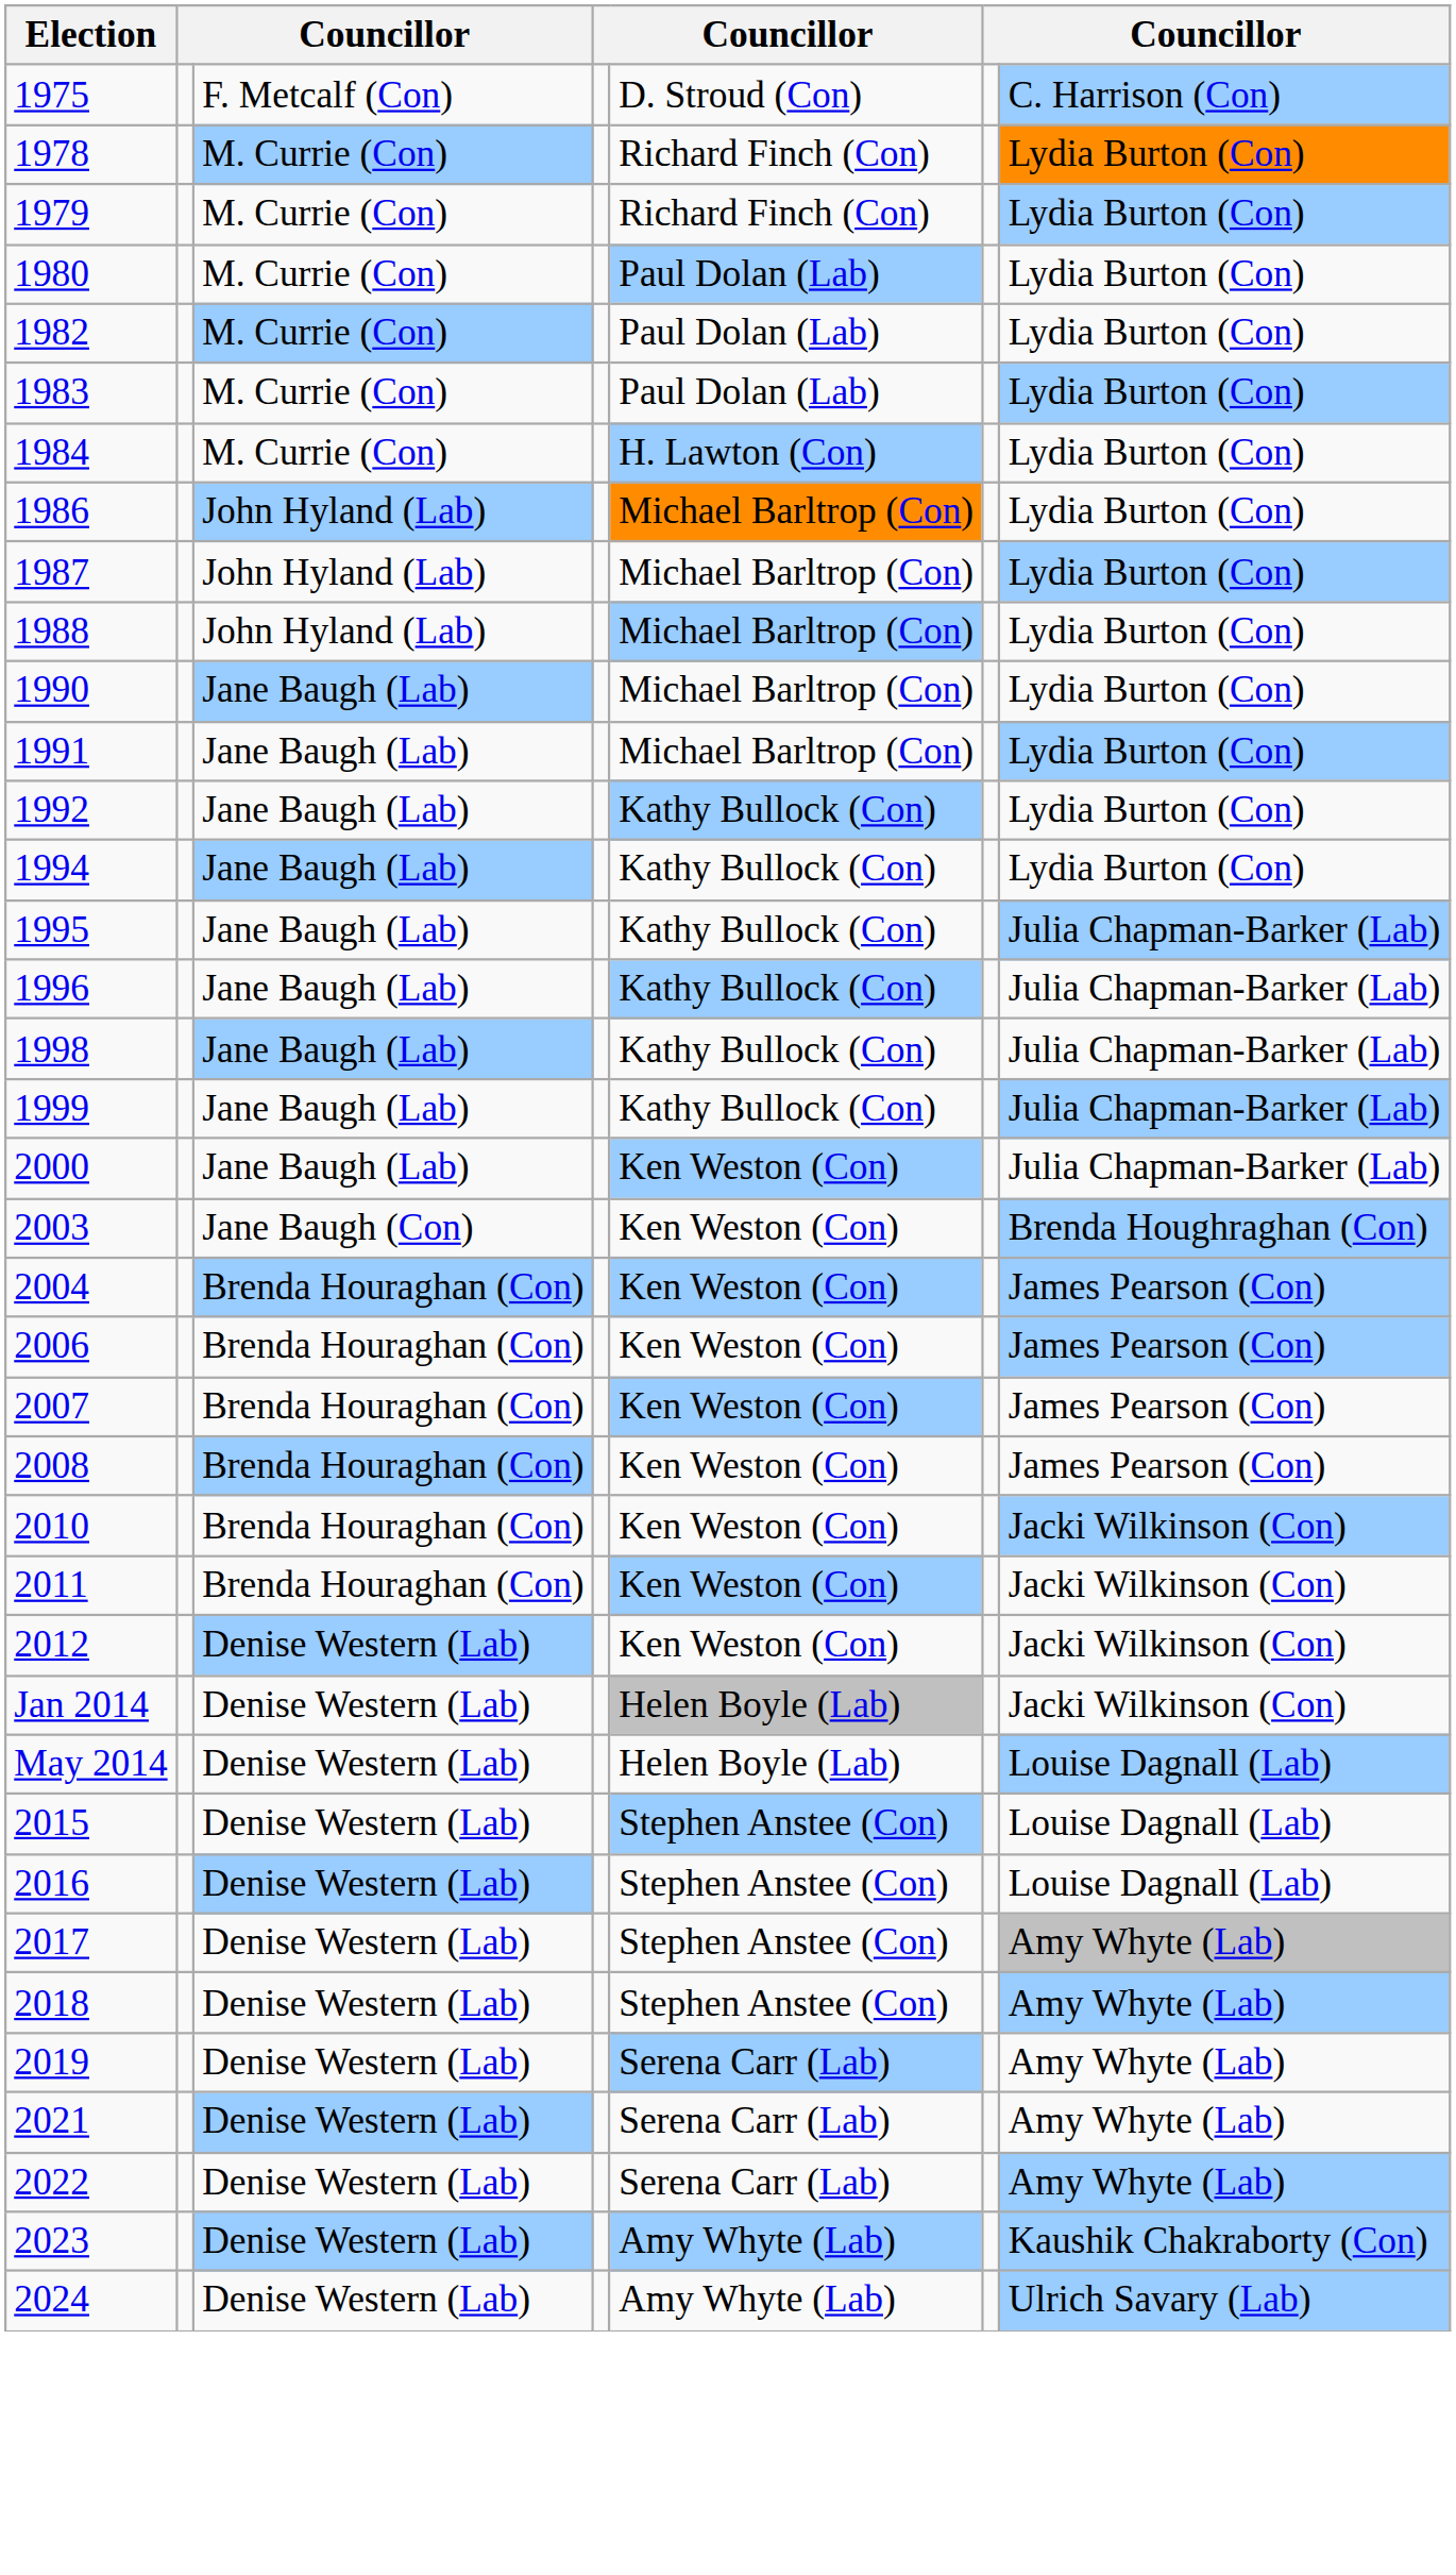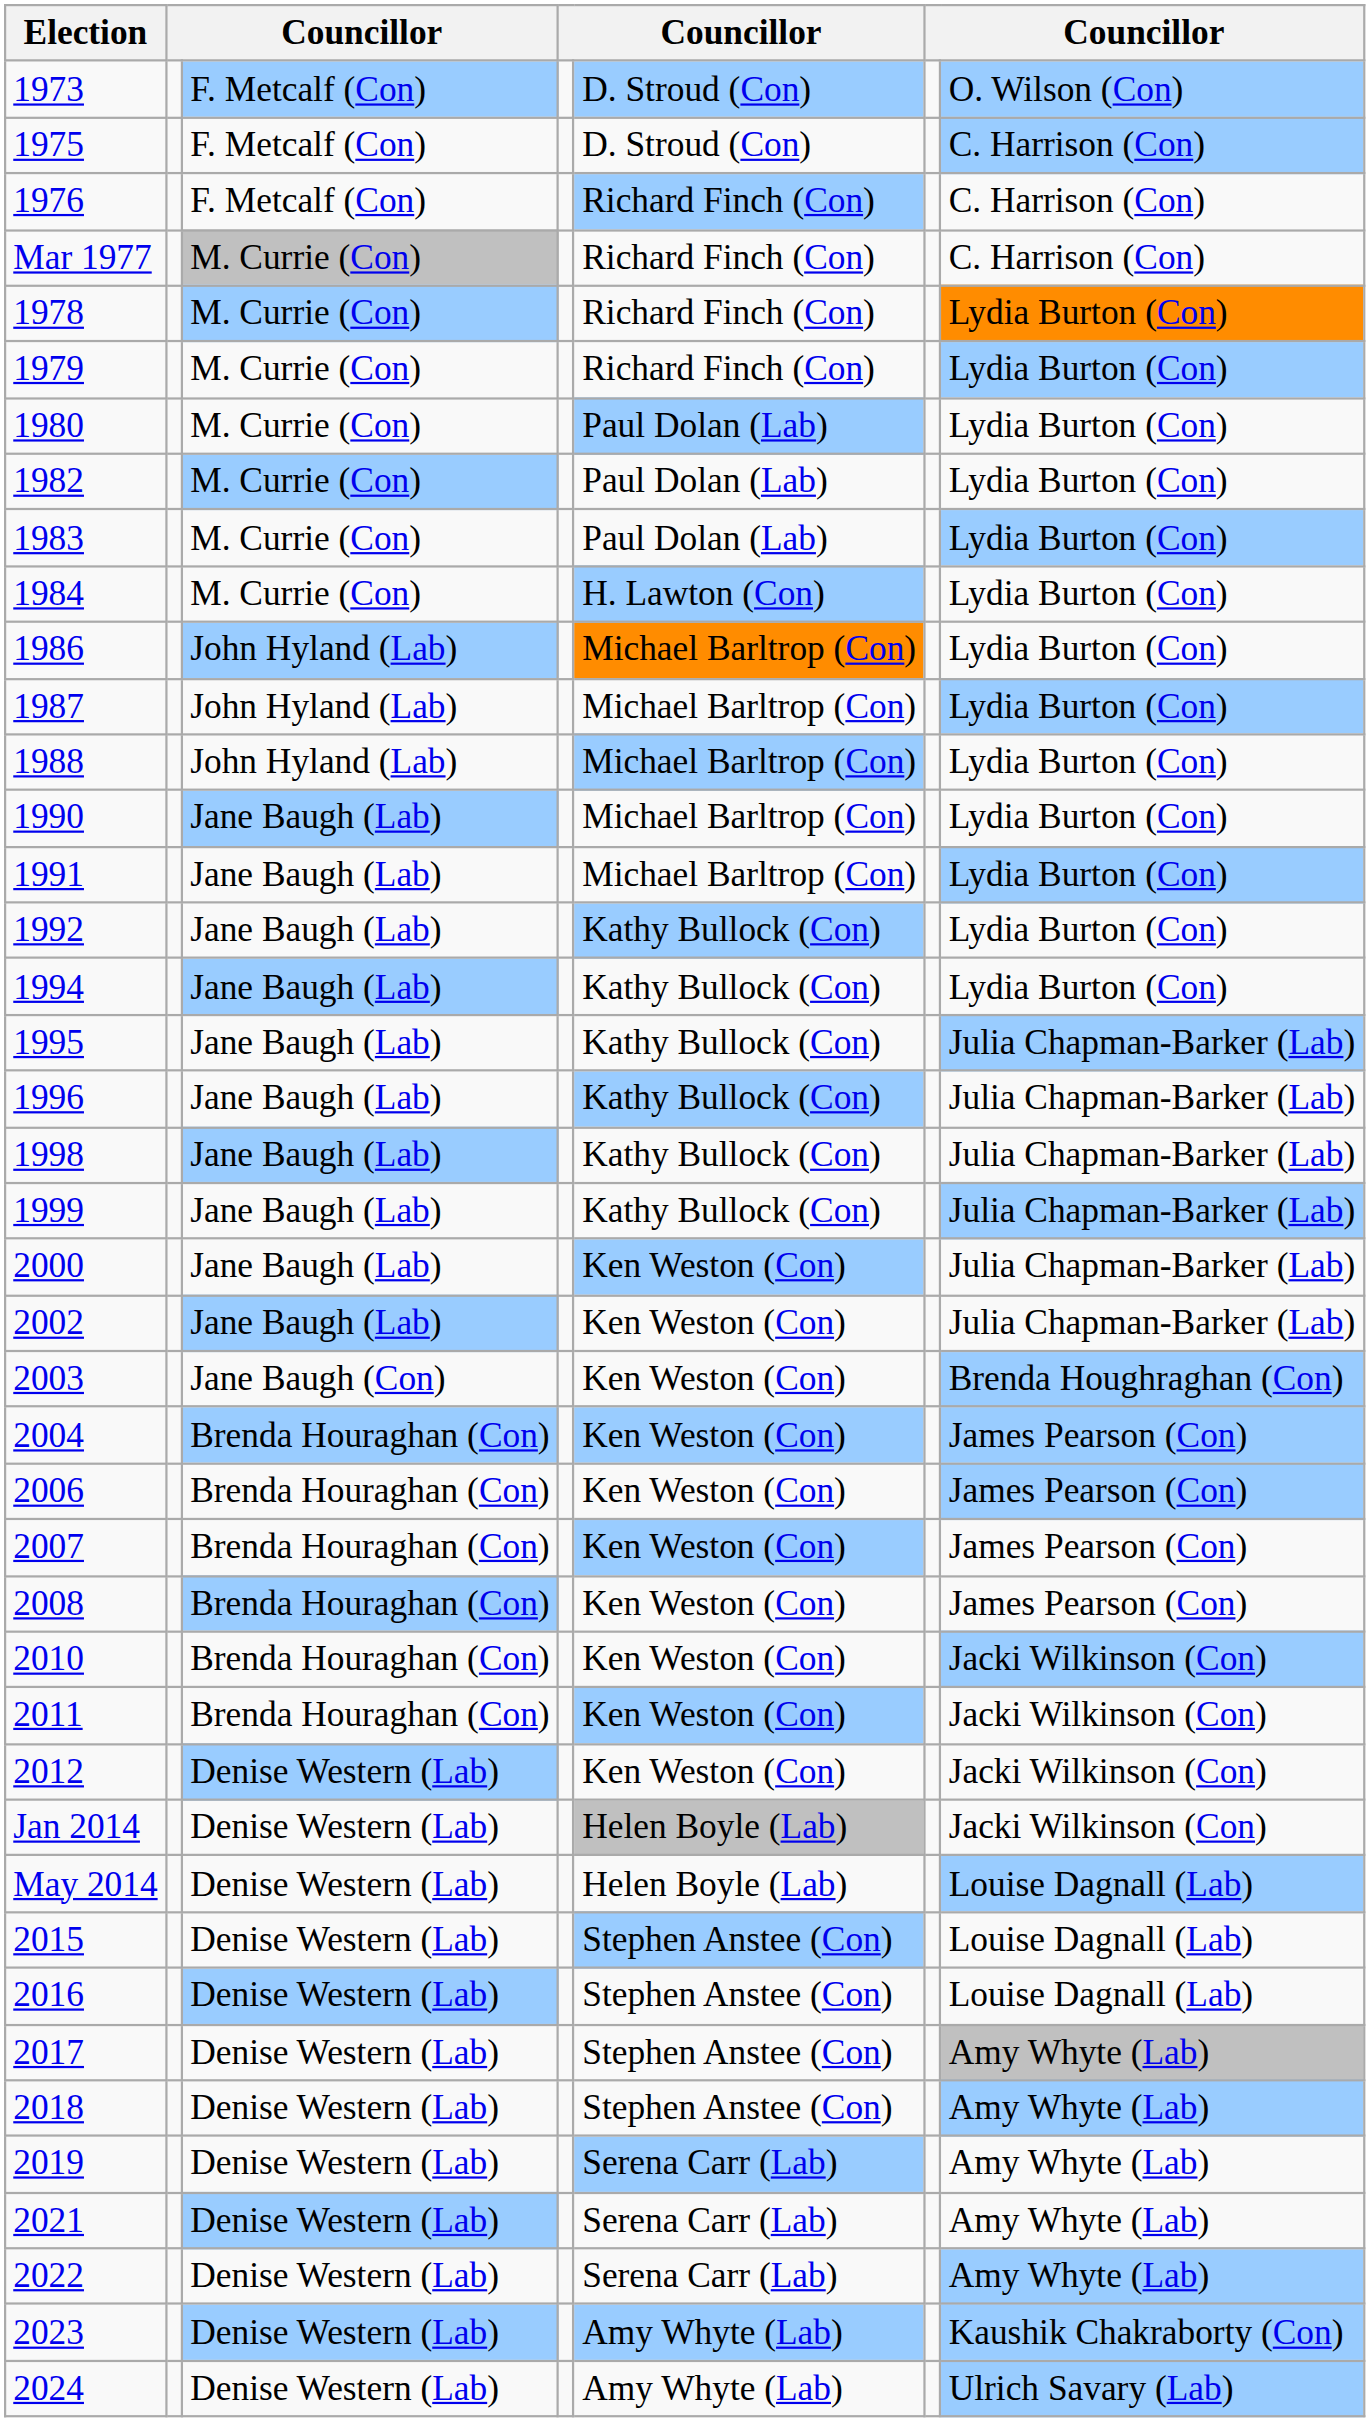+ row: 1973 | F. Metcalf (Con) | D. Stroud (Con) | O. Wilson (Con)
+ row: 1976 | F. Metcalf (Con) | Richard Finch (Con) | C. Harrison (Con)
+ row: Mar 1977 | M. Currie (Con) | Richard Finch (Con) | C. Harrison (Con)
+ row: 2002 | Jane Baugh (Lab) | Ken Weston (Con) | Julia Chapman-Barker (Lab)
